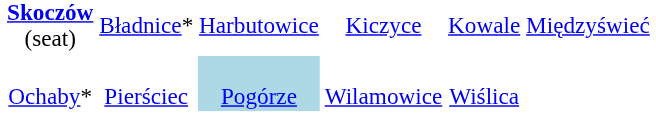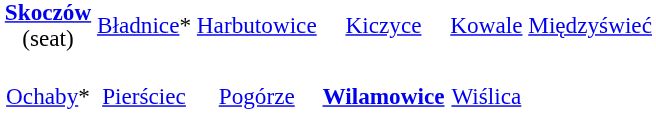Ochaby* | column 3: lightblue background -> no background
Ochaby* | column 4: normal -> bold
